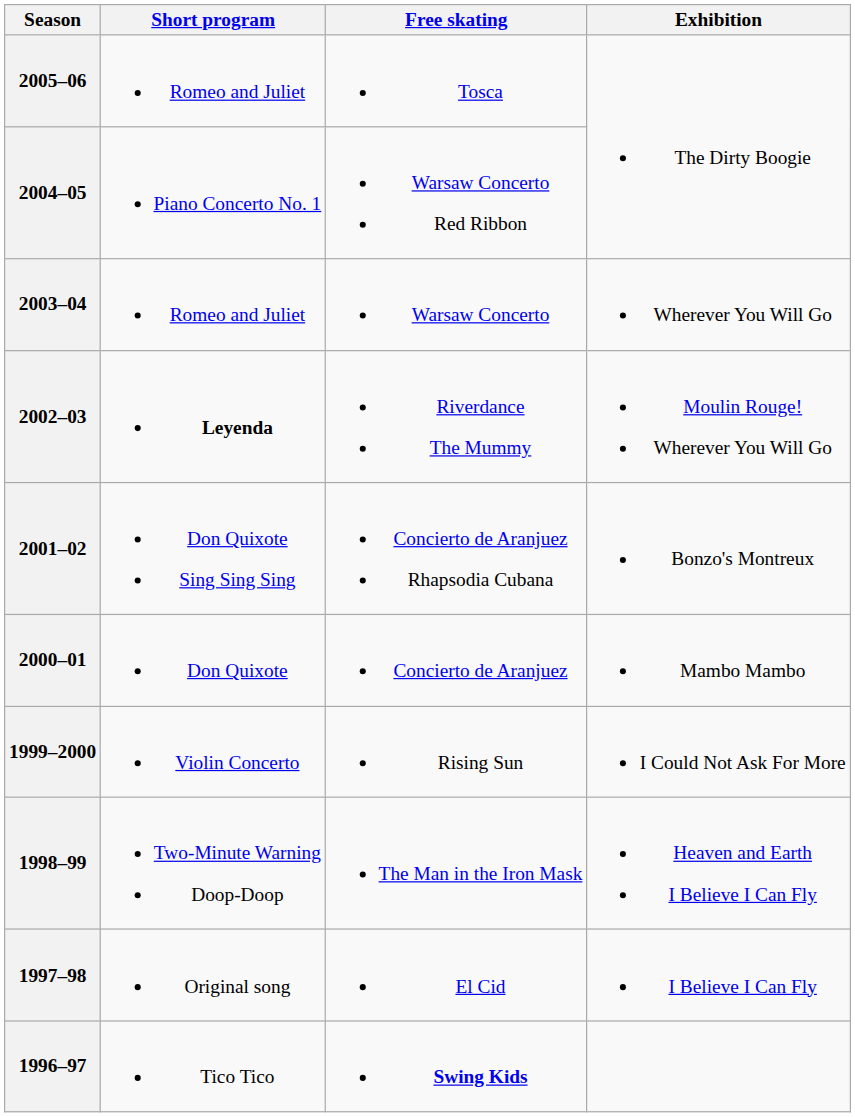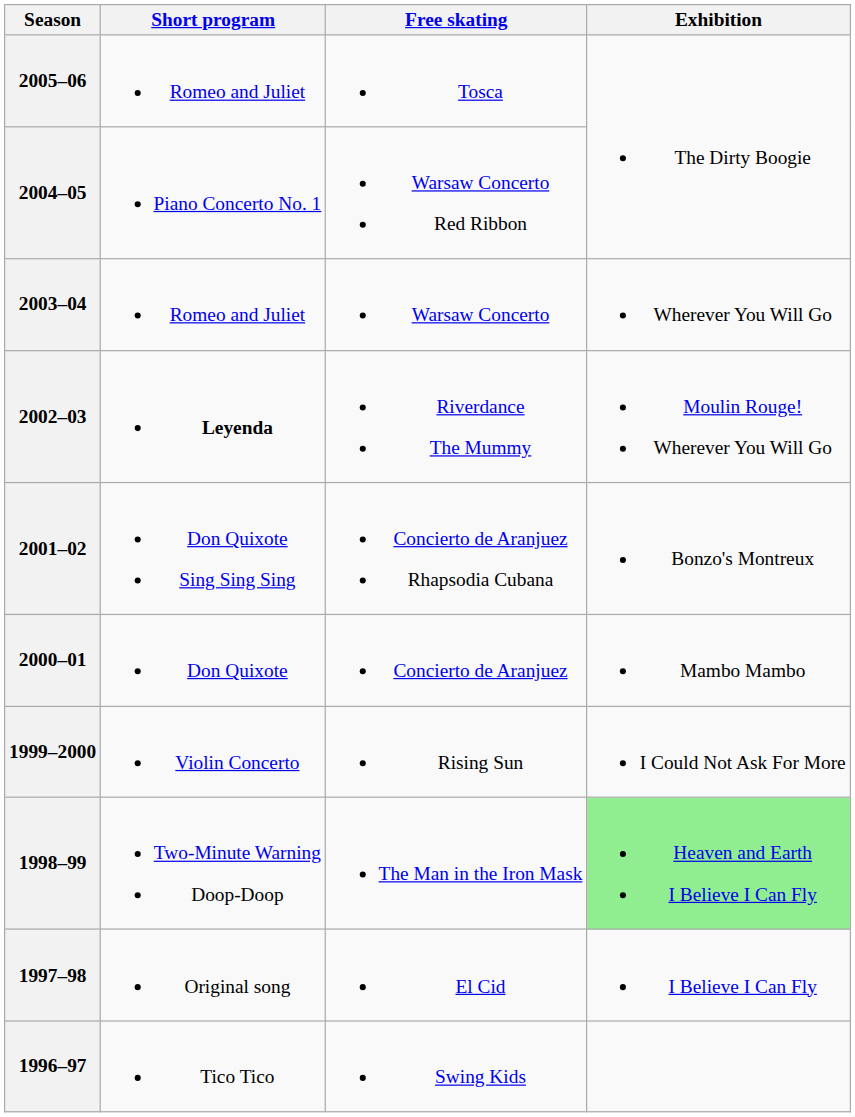1998–99 | Exhibition: no background -> lightgreen background
1996–97 | Free skating: bold -> normal
